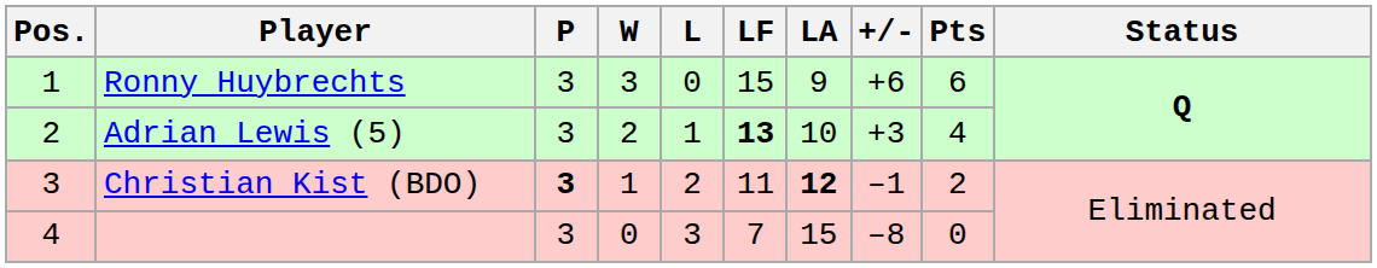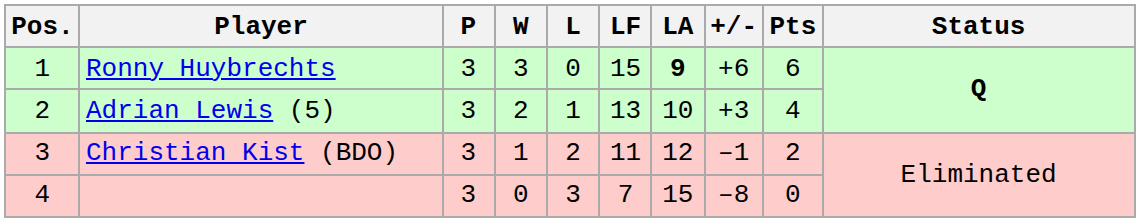Ronny Huybrechts | LA: normal -> bold
Adrian Lewis (5) | LF: bold -> normal
Christian Kist (BDO) | P: bold -> normal
Christian Kist (BDO) | LA: bold -> normal
